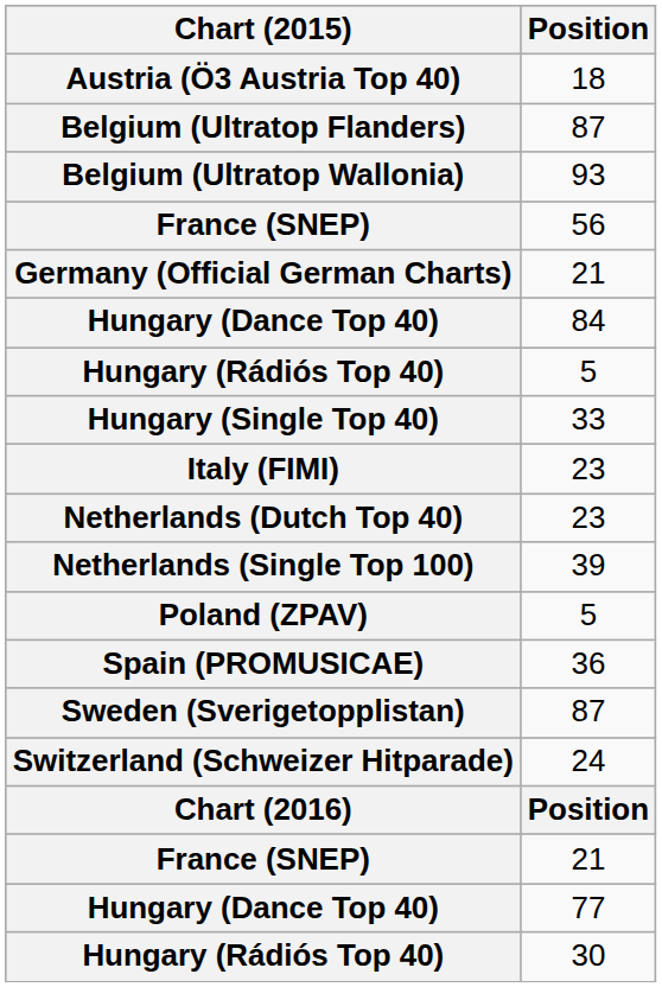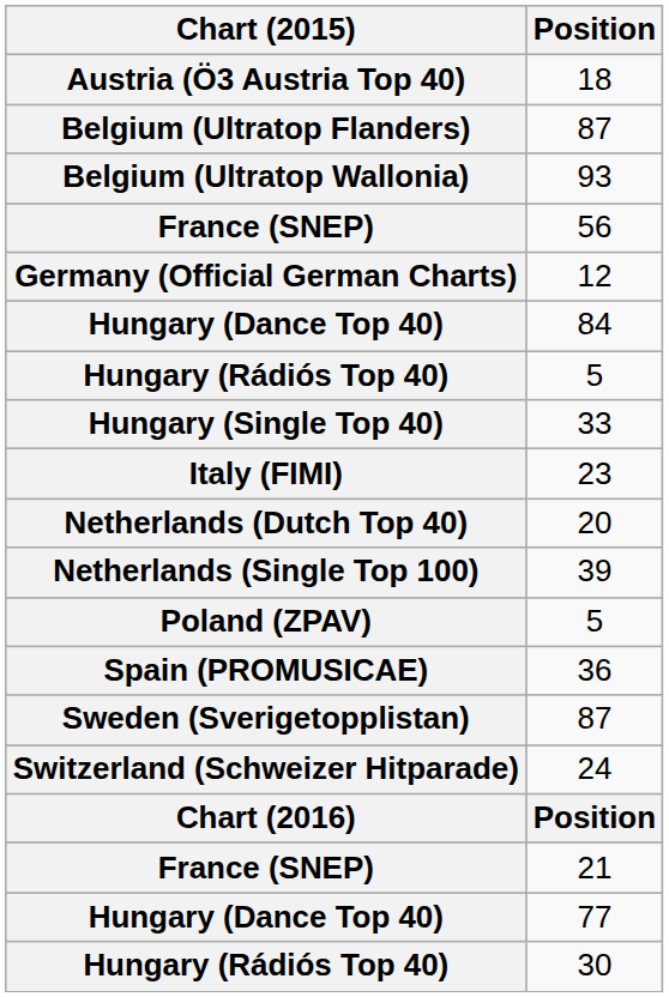row 6 | Position: 21 -> 12
row 11 | Position: 23 -> 20
